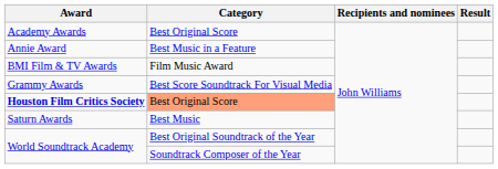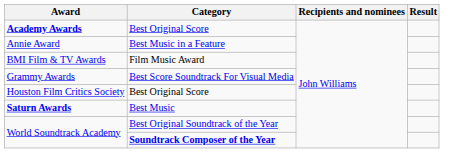Academy Awards | Award: normal -> bold
Houston Film Critics Society | Award: bold -> normal
Houston Film Critics Society | Category: lightsalmon background -> no background
Saturn Awards | Award: normal -> bold
World Soundtrack Academy / Soundtrack Composer of the Year | Category: normal -> bold
